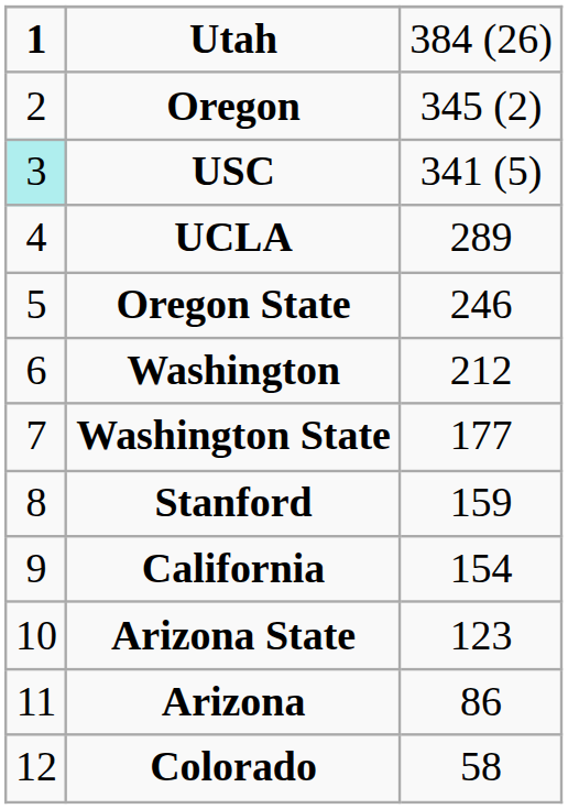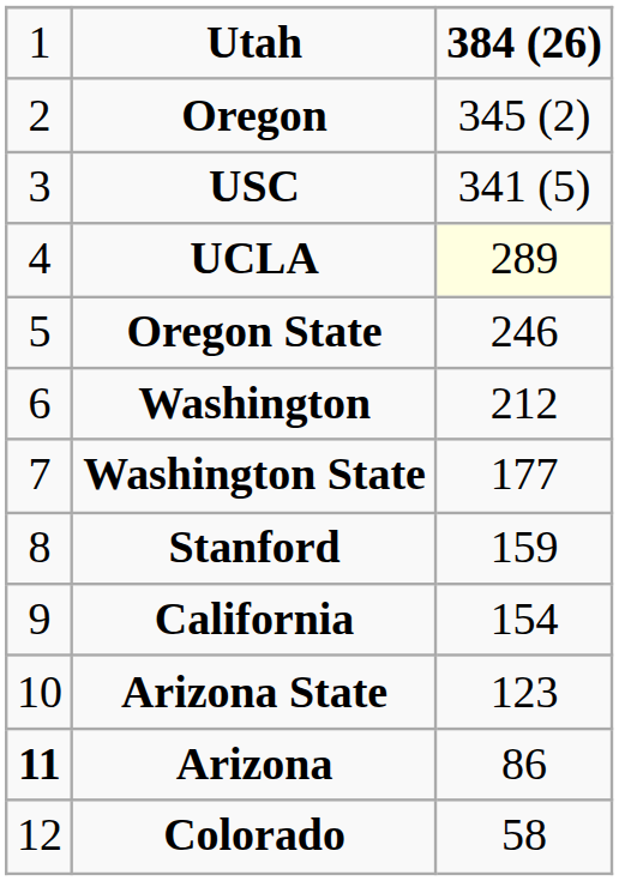Utah | column 1: bold -> normal
Utah | column 3: normal -> bold
USC | column 1: paleturquoise background -> no background
UCLA | column 3: no background -> lightyellow background
Arizona | column 1: normal -> bold
